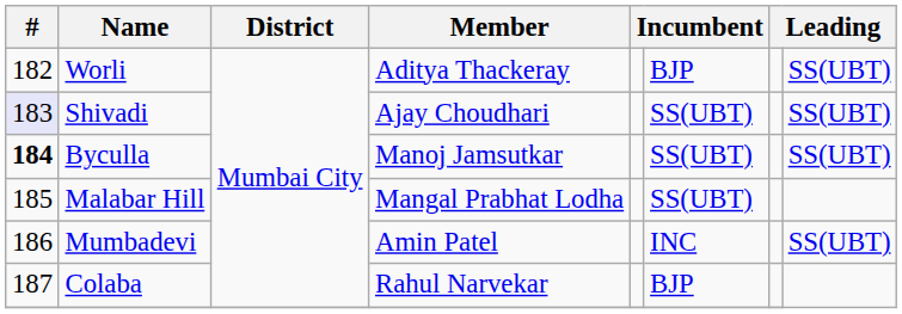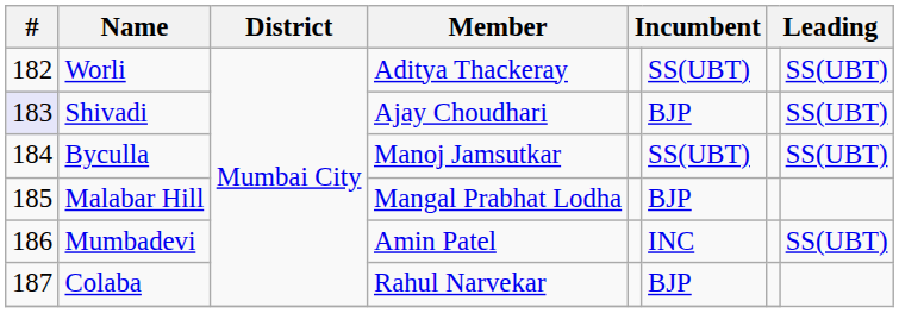Worli | column 6: BJP -> SS(UBT)
Shivadi | column 6: SS(UBT) -> BJP
Byculla | #: bold -> normal
Malabar Hill | column 6: SS(UBT) -> BJP
